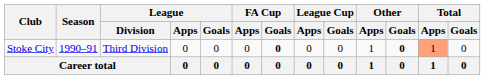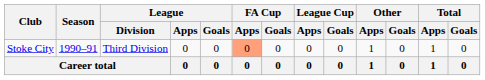Stoke City | FA Cup / Apps: no background -> lightsalmon background
Stoke City | FA Cup / Goals: bold -> normal
Stoke City | Other / Goals: bold -> normal
Stoke City | Total / Apps: lightsalmon background -> no background
